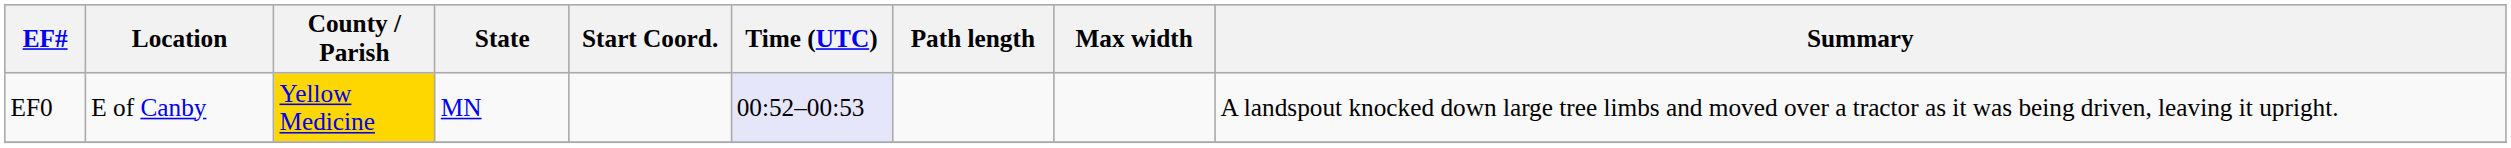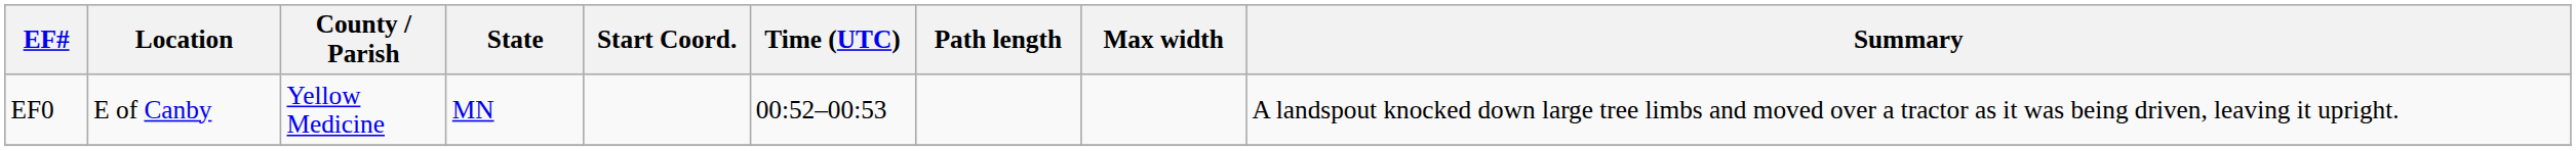EF0 | County / Parish: gold background -> no background
EF0 | Time (UTC): lavender background -> no background
